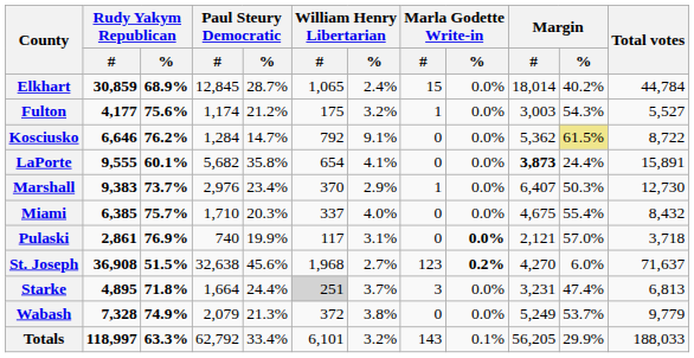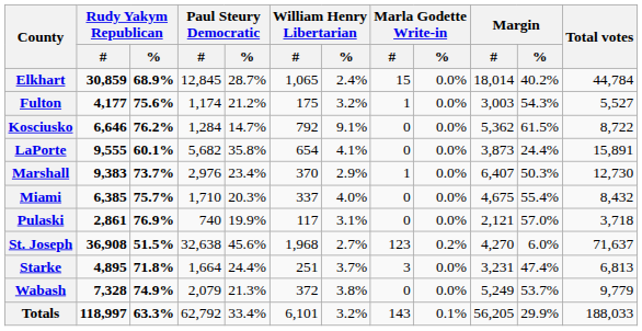Kosciusko | Margin / %: khaki background -> no background
LaPorte | Margin / #: bold -> normal
Pulaski | Marla Godette Write-in / %: bold -> normal
St. Joseph | Marla Godette Write-in / %: bold -> normal
Starke | William Henry Libertarian / #: lightgrey background -> no background
